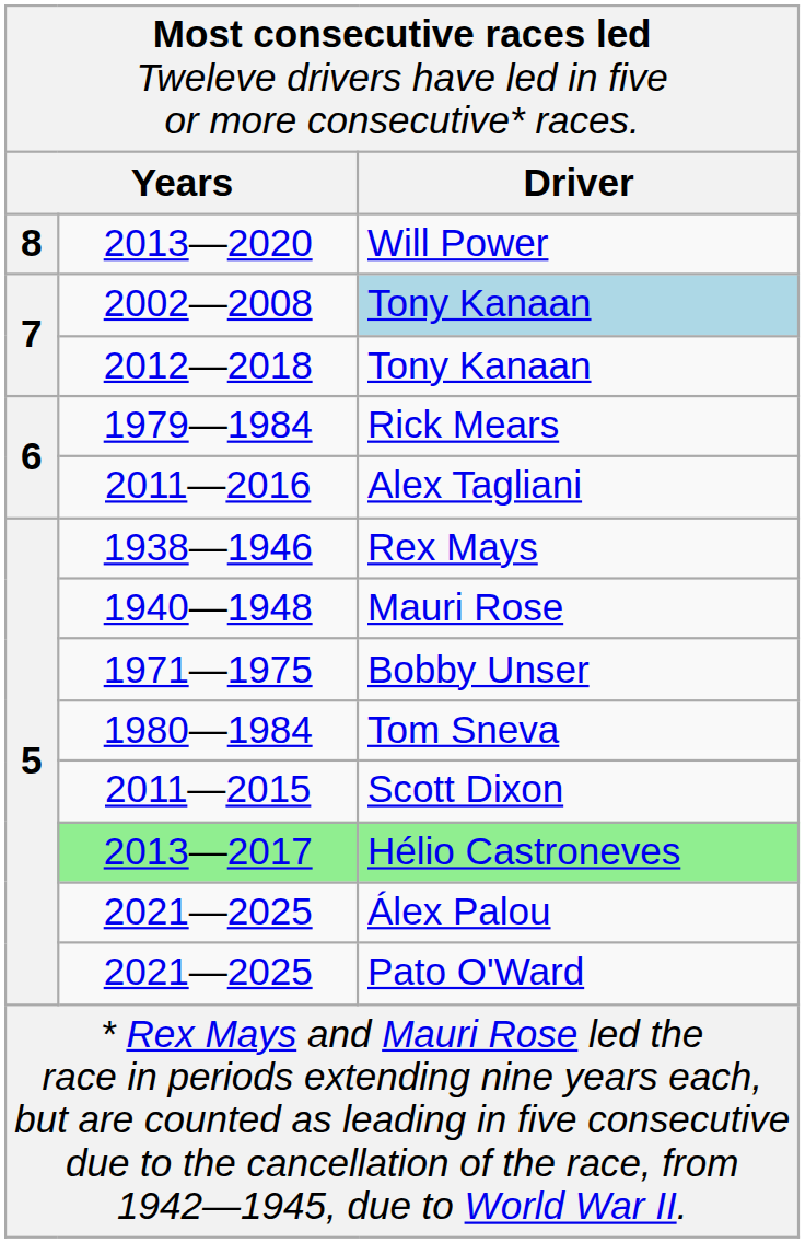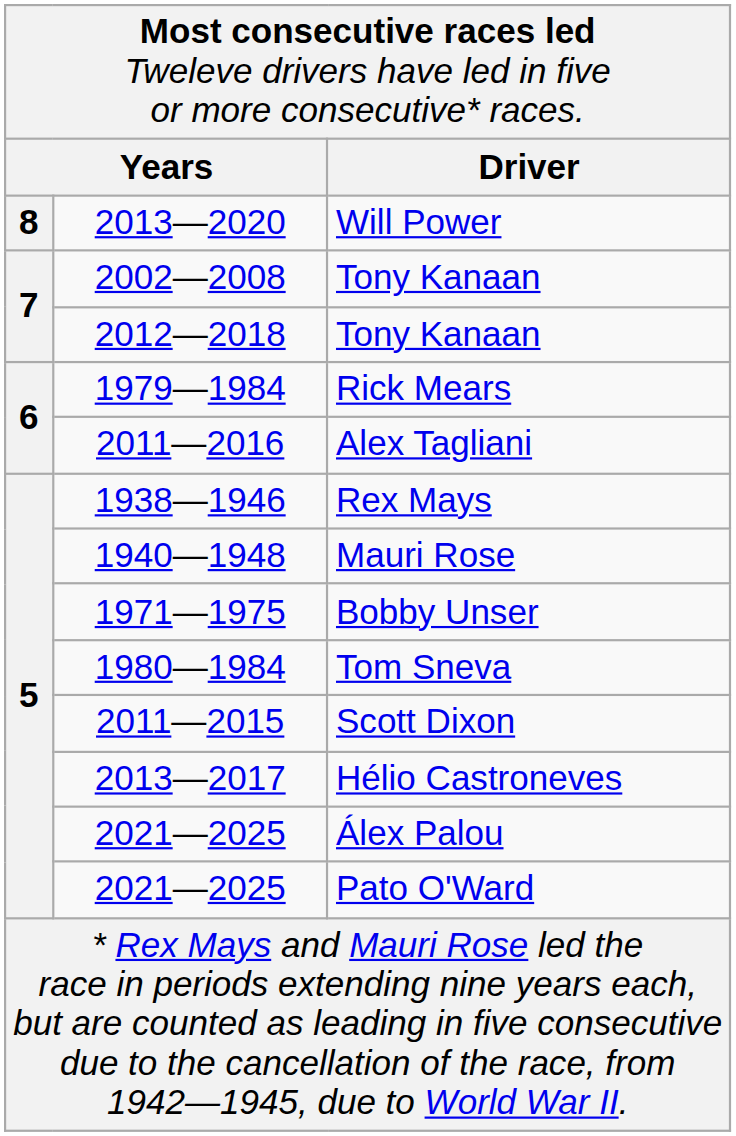2002—2008 / Tony Kanaan | column 3: lightblue background -> no background
Hélio Castroneves | column 2: lightgreen background -> no background
Hélio Castroneves | column 3: lightgreen background -> no background
